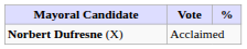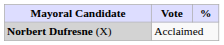Norbert Dufresne (X) | Mayoral Candidate: no background -> lightgrey background
